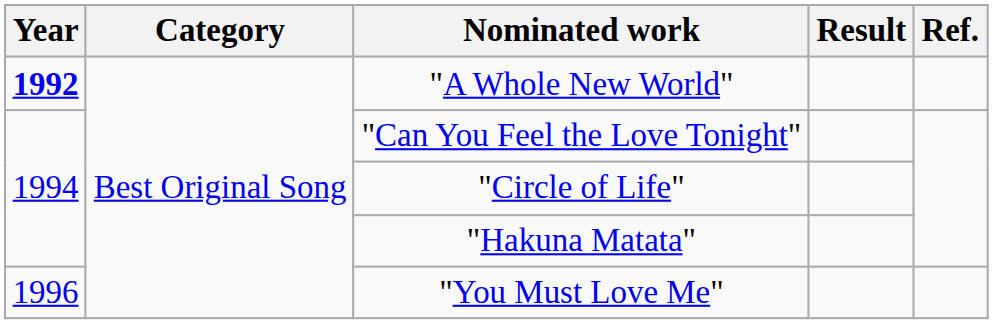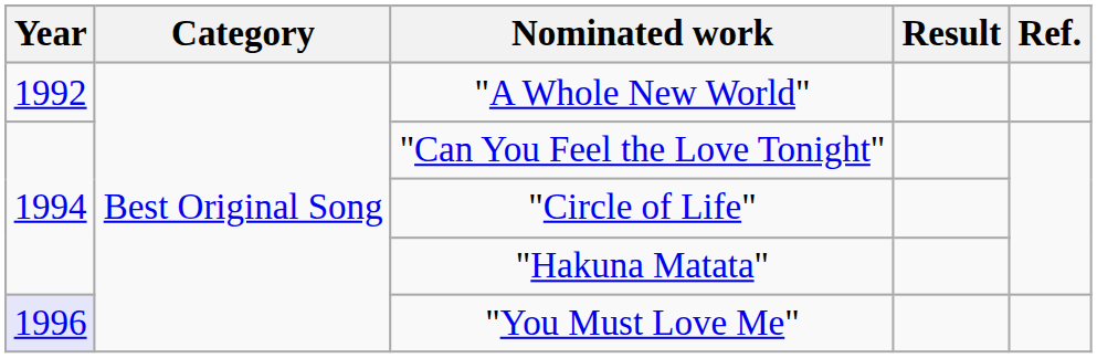"A Whole New World" | Year: bold -> normal
"You Must Love Me" | Year: no background -> lavender background
